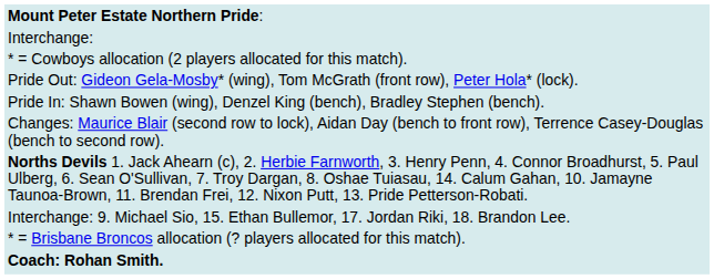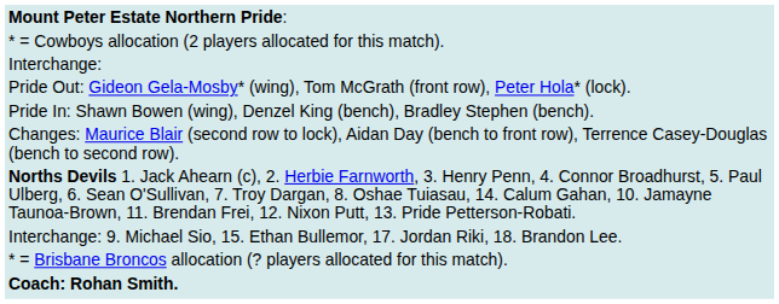row 2 | column 1: Interchange: -> * = Cowboys allocation (2 players allocated for this match).
row 3 | column 1: * = Cowboys allocation (2 players allocated for this match). -> Interchange:
